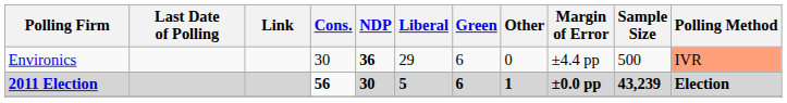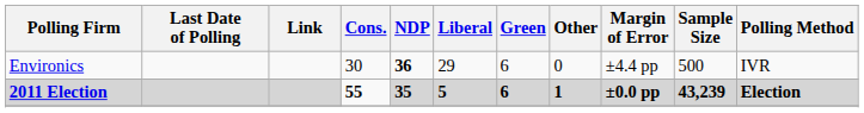Environics | Polling Method: lightsalmon background -> no background
2011 Election | Cons.: 56 -> 55
2011 Election | NDP: 30 -> 35
